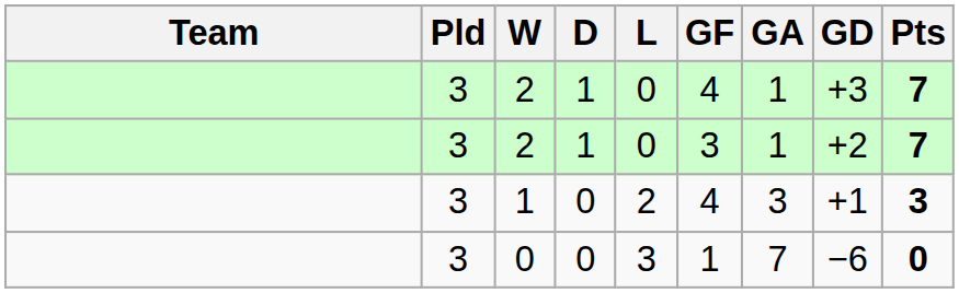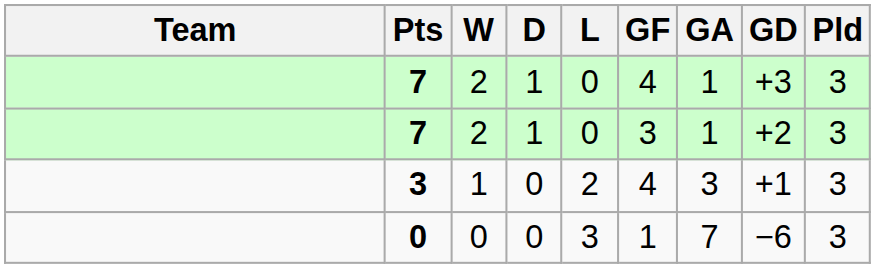columns swapped: Pld <-> Pts
